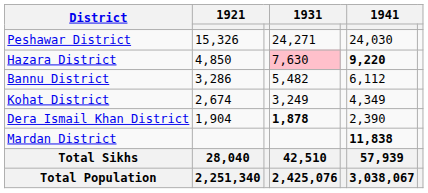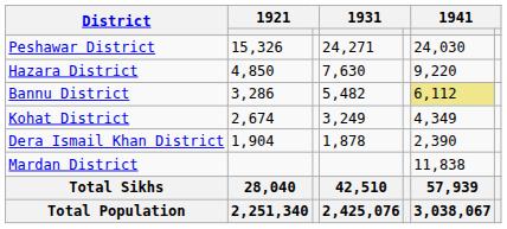Hazara District | column 4: pink background -> no background
Hazara District | column 6: bold -> normal
Bannu District | column 6: no background -> khaki background
Dera Ismail Khan District | column 4: bold -> normal
Mardan District | column 6: bold -> normal
